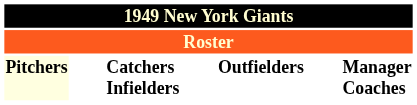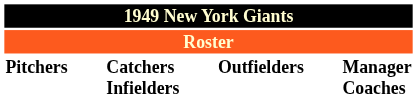Pitchers | column 1: lightyellow background -> no background
